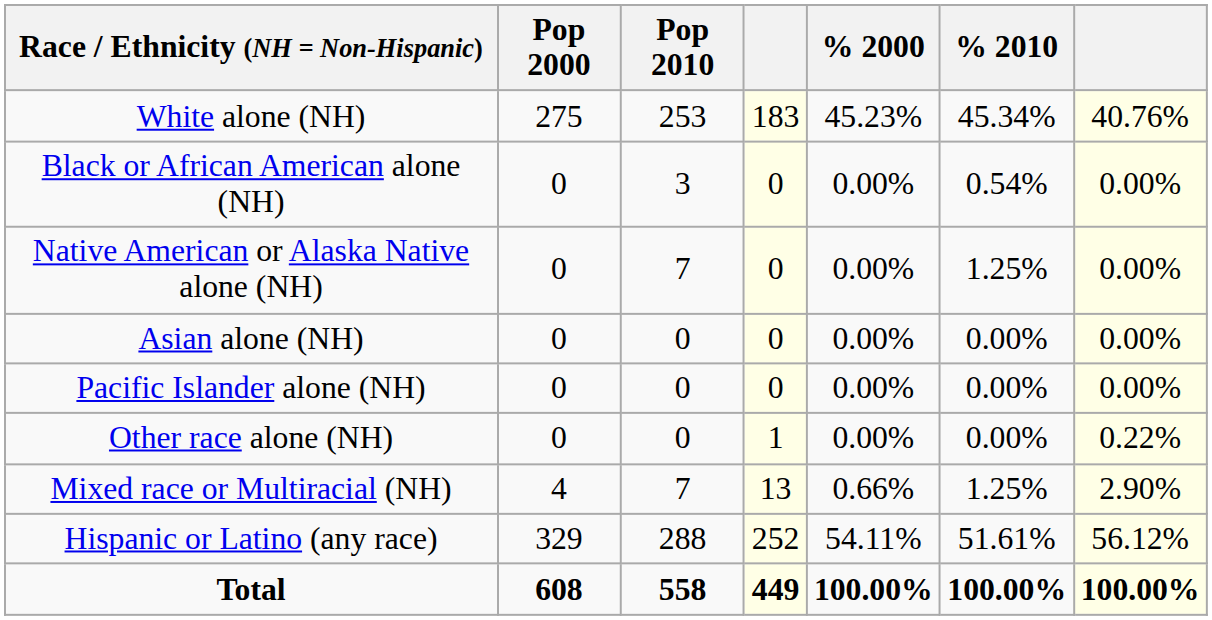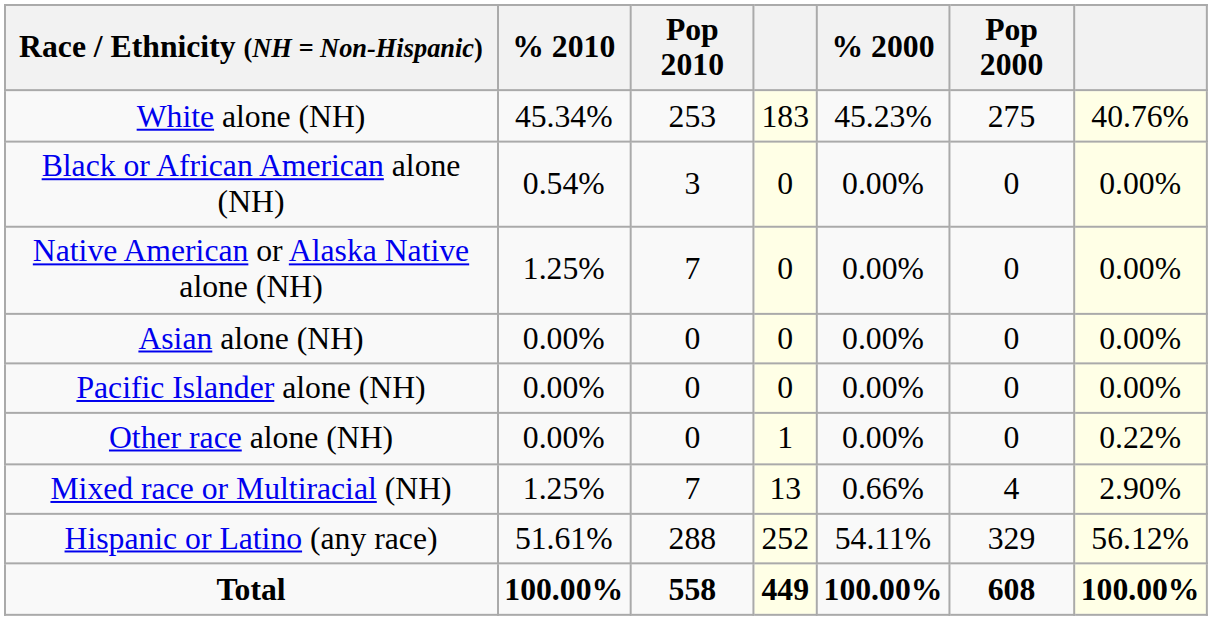columns swapped: Pop 2000 <-> % 2010
